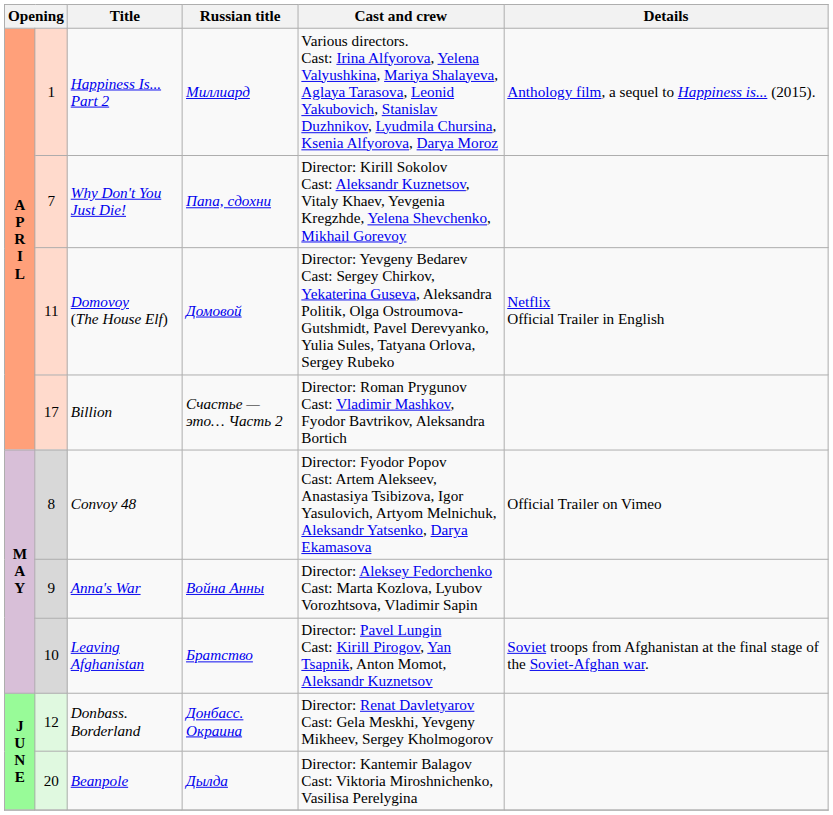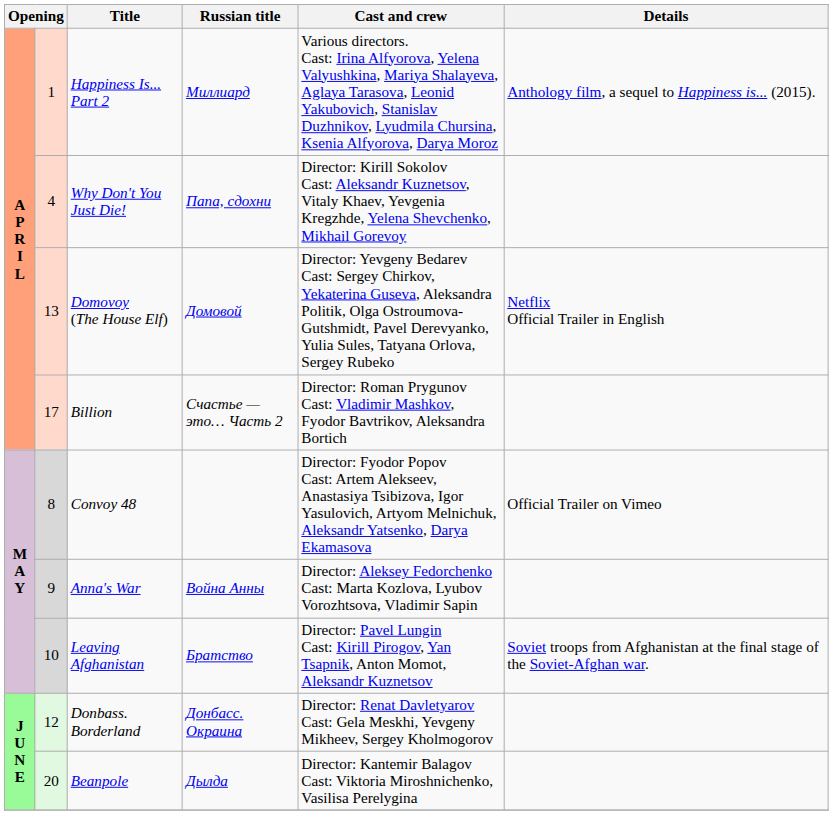Why Don't You Just Die! | column 2: 7 -> 4
Domovoy (The House Elf) | column 2: 11 -> 13
